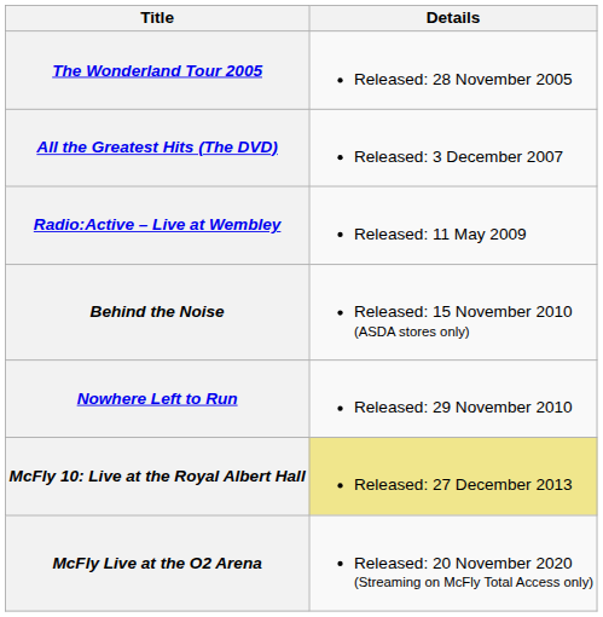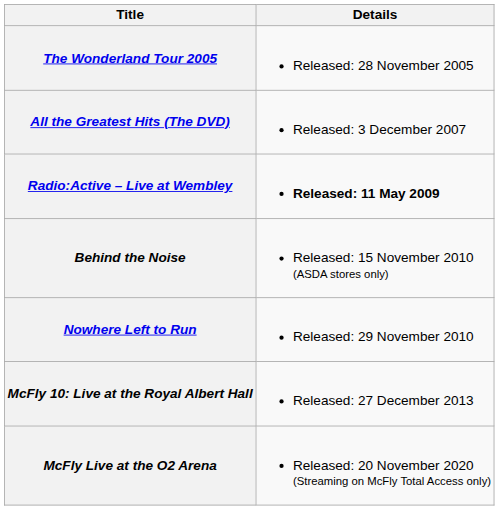Radio:Active – Live at Wembley | Details: normal -> bold
McFly 10: Live at the Royal Albert Hall | Details: khaki background -> no background
